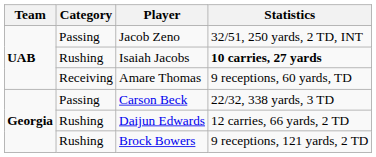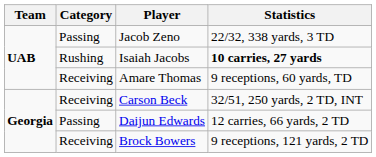Jacob Zeno | Statistics: 32/51, 250 yards, 2 TD, INT -> 22/32, 338 yards, 3 TD
Carson Beck | Category: Passing -> Receiving
Carson Beck | Statistics: 22/32, 338 yards, 3 TD -> 32/51, 250 yards, 2 TD, INT
Daijun Edwards | Category: Rushing -> Passing
Brock Bowers | Category: Rushing -> Receiving
